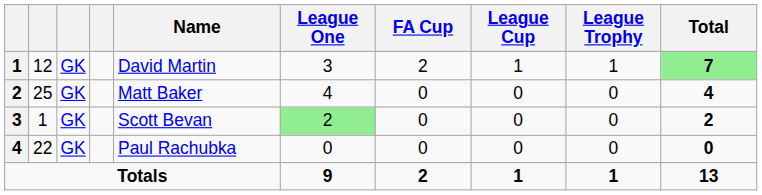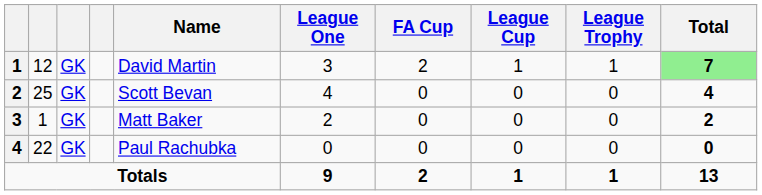row 3 | Name: Matt Baker -> Scott Bevan
row 4 | Name: Scott Bevan -> Matt Baker
row 4 | League One: lightgreen background -> no background
